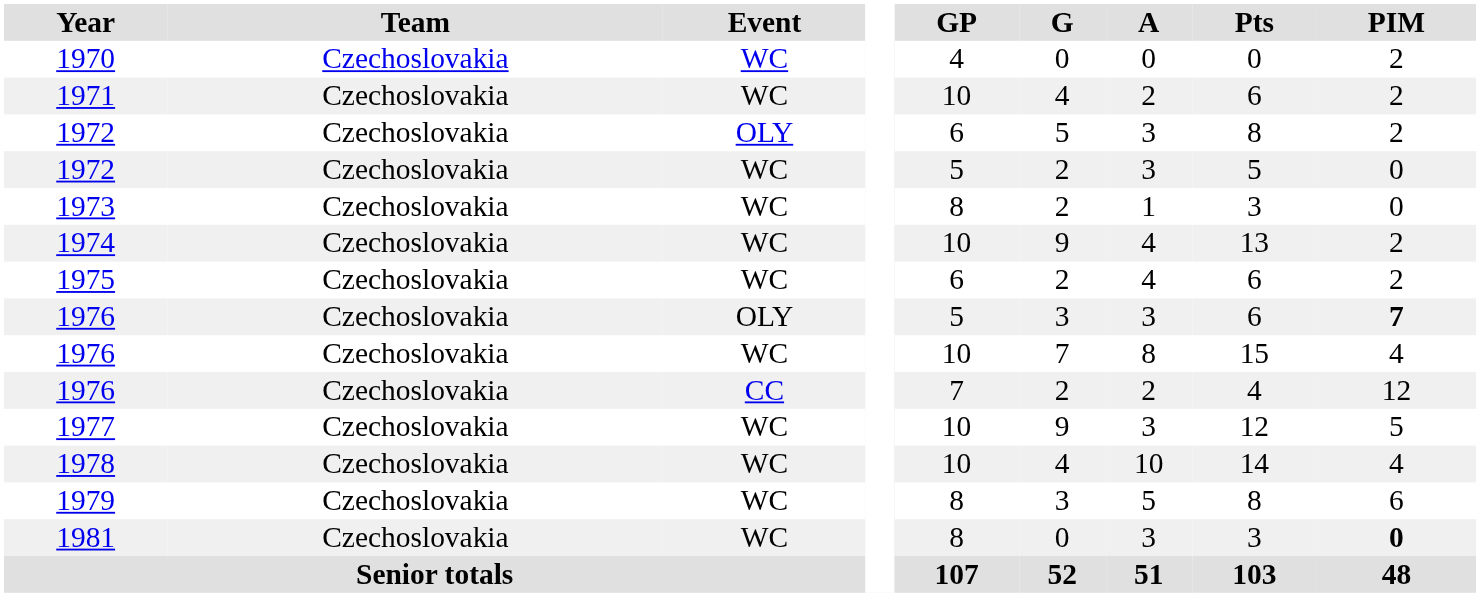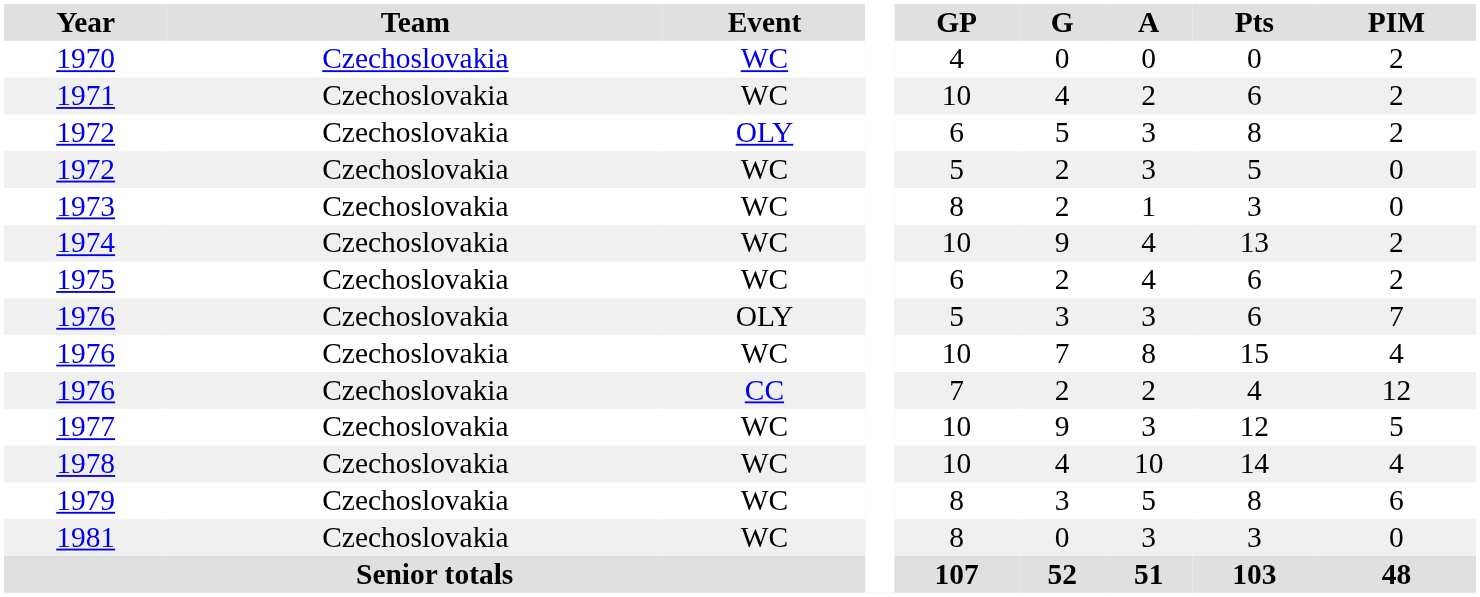1976 / OLY | PIM: bold -> normal
1981 | PIM: bold -> normal
